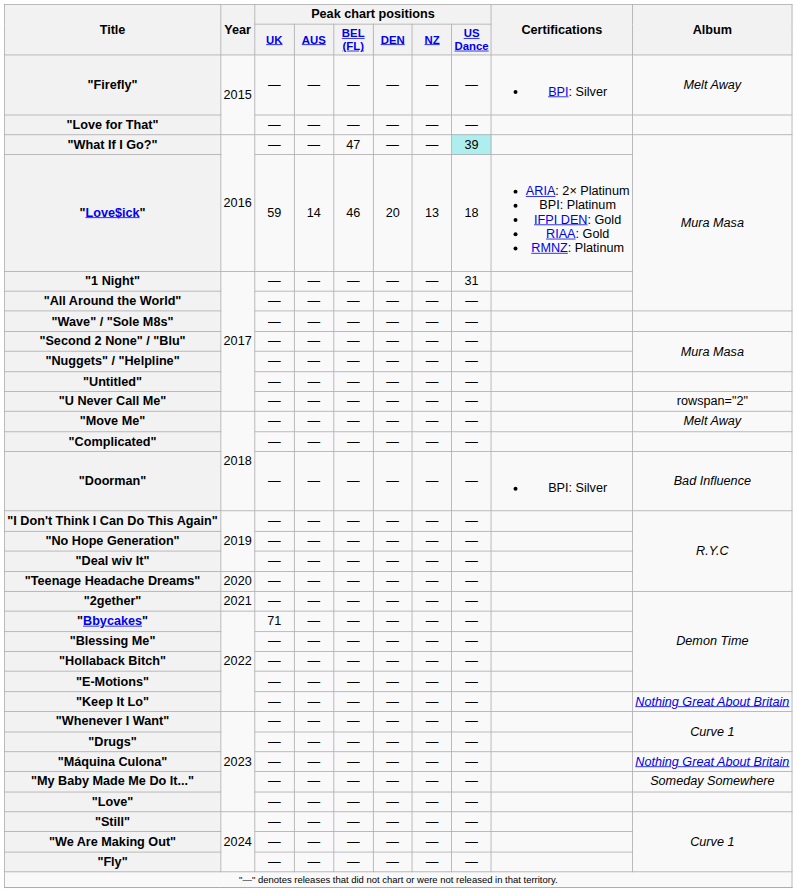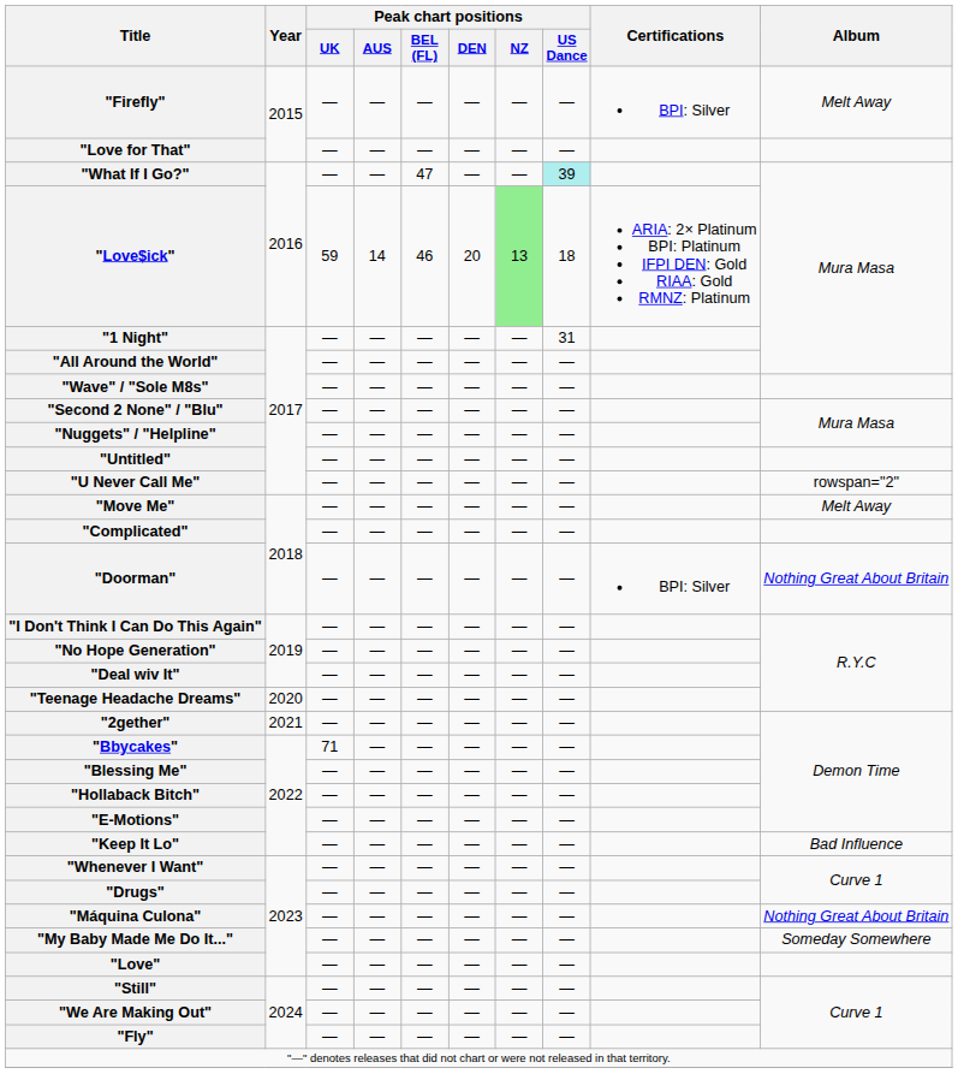"Love$ick" | Peak chart positions / NZ: no background -> lightgreen background
"Doorman" | Album: Bad Influence -> Nothing Great About Britain
"Keep It Lo" | Album: Nothing Great About Britain -> Bad Influence
